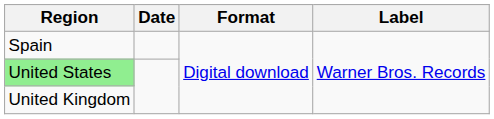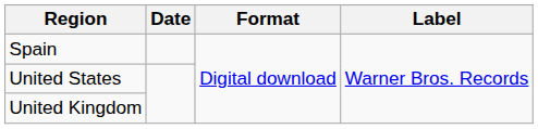United States | Region: lightgreen background -> no background
